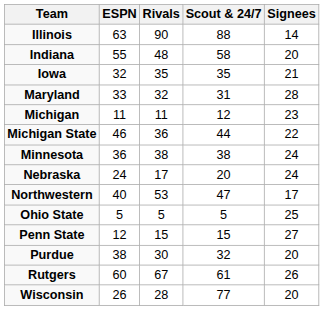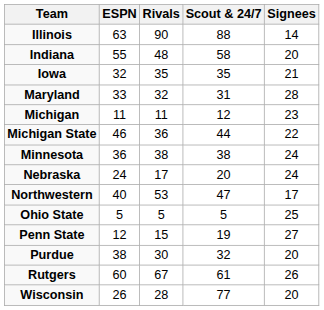Penn State | Scout & 24/7: 15 -> 19
